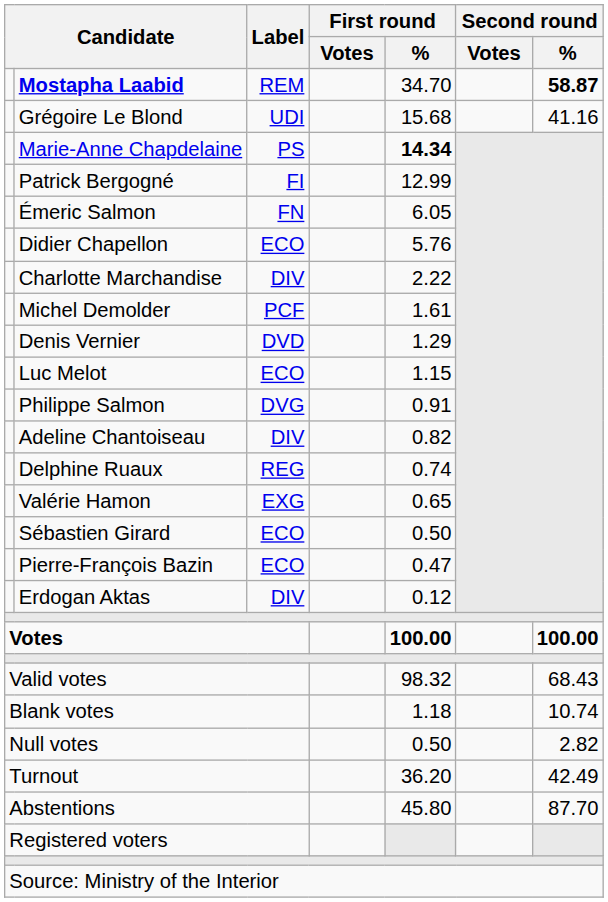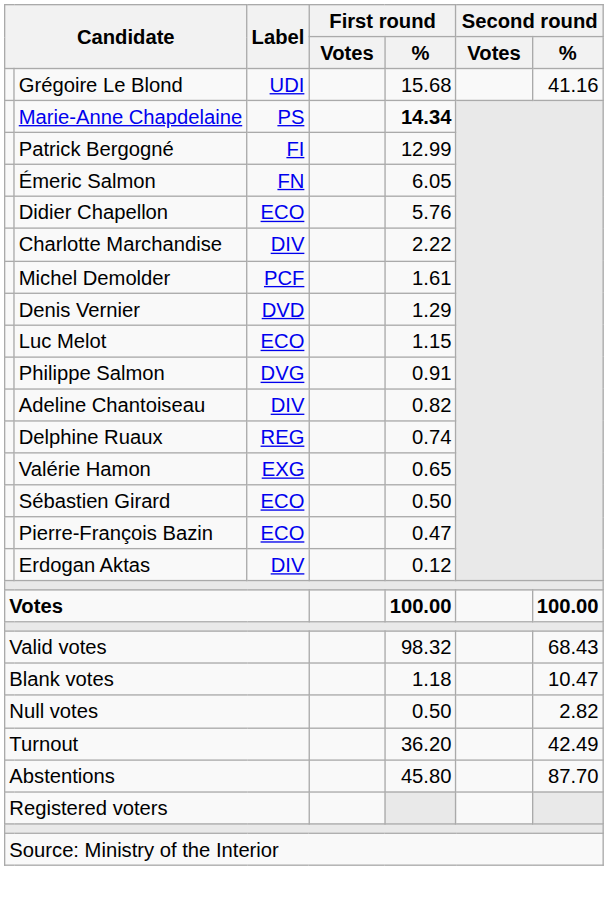- row: Mostapha Laabid | REM | 34.70 | 58.87
Blank votes | Second round / %: 10.74 -> 10.47
